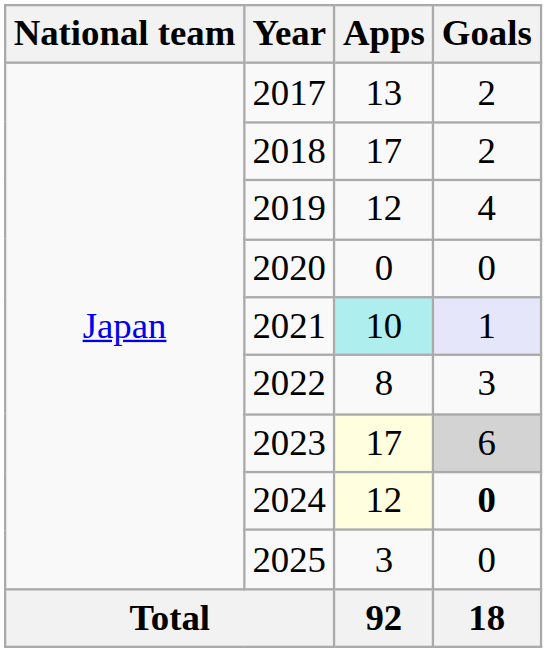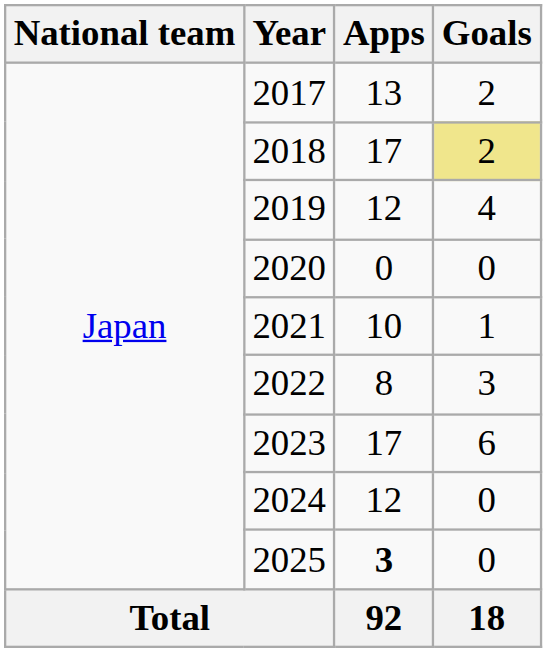2018 | Goals: no background -> khaki background
2021 | Apps: paleturquoise background -> no background
2021 | Goals: lavender background -> no background
2023 | Apps: lightyellow background -> no background
2023 | Goals: lightgrey background -> no background
2024 | Apps: lightyellow background -> no background
2024 | Goals: bold -> normal
2025 | Apps: normal -> bold
